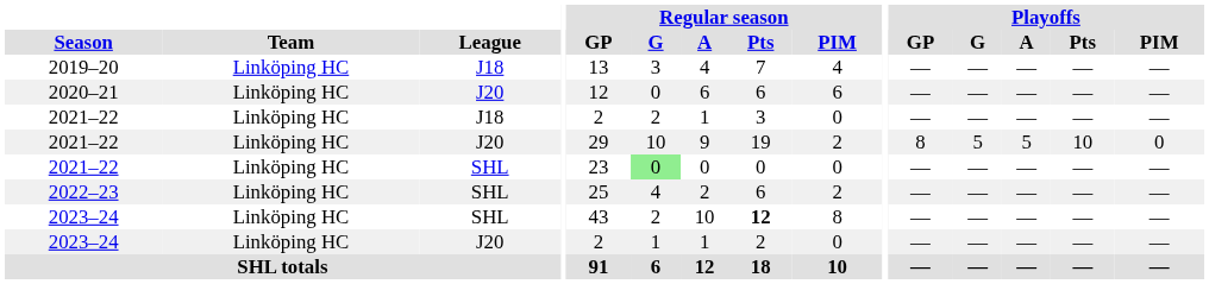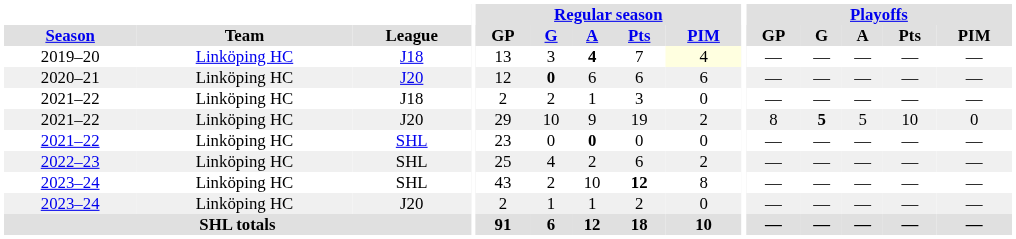2019–20 | Regular season / A: normal -> bold
2019–20 | Regular season / PIM: no background -> lightyellow background
2020–21 | Regular season / G: normal -> bold
2021–22 / J20 | Playoffs / G: normal -> bold
2021–22 / SHL | Regular season / G: lightgreen background -> no background
2021–22 / SHL | Regular season / A: normal -> bold
